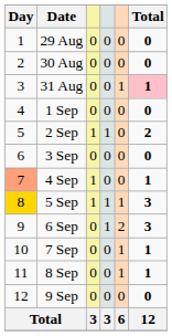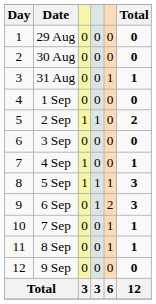31 Aug | Total: pink background -> no background
4 Sep | Day: lightsalmon background -> no background
5 Sep | Day: gold background -> no background
